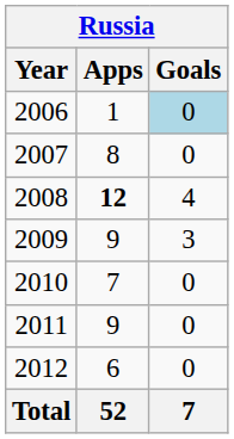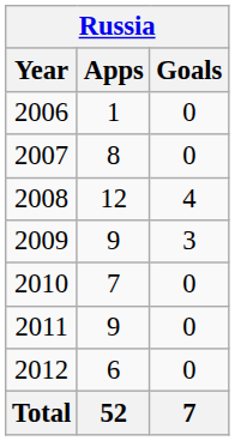2006 | Goals: lightblue background -> no background
2008 | Apps: bold -> normal
